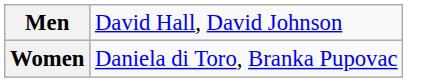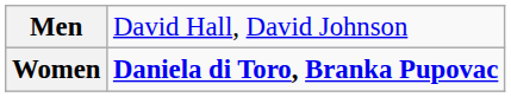Women | column 2: normal -> bold
